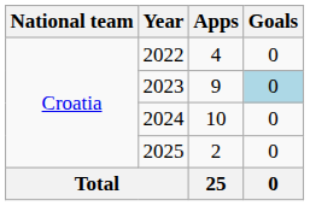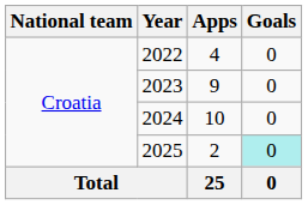2023 | Goals: lightblue background -> no background
2025 | Goals: no background -> paleturquoise background
